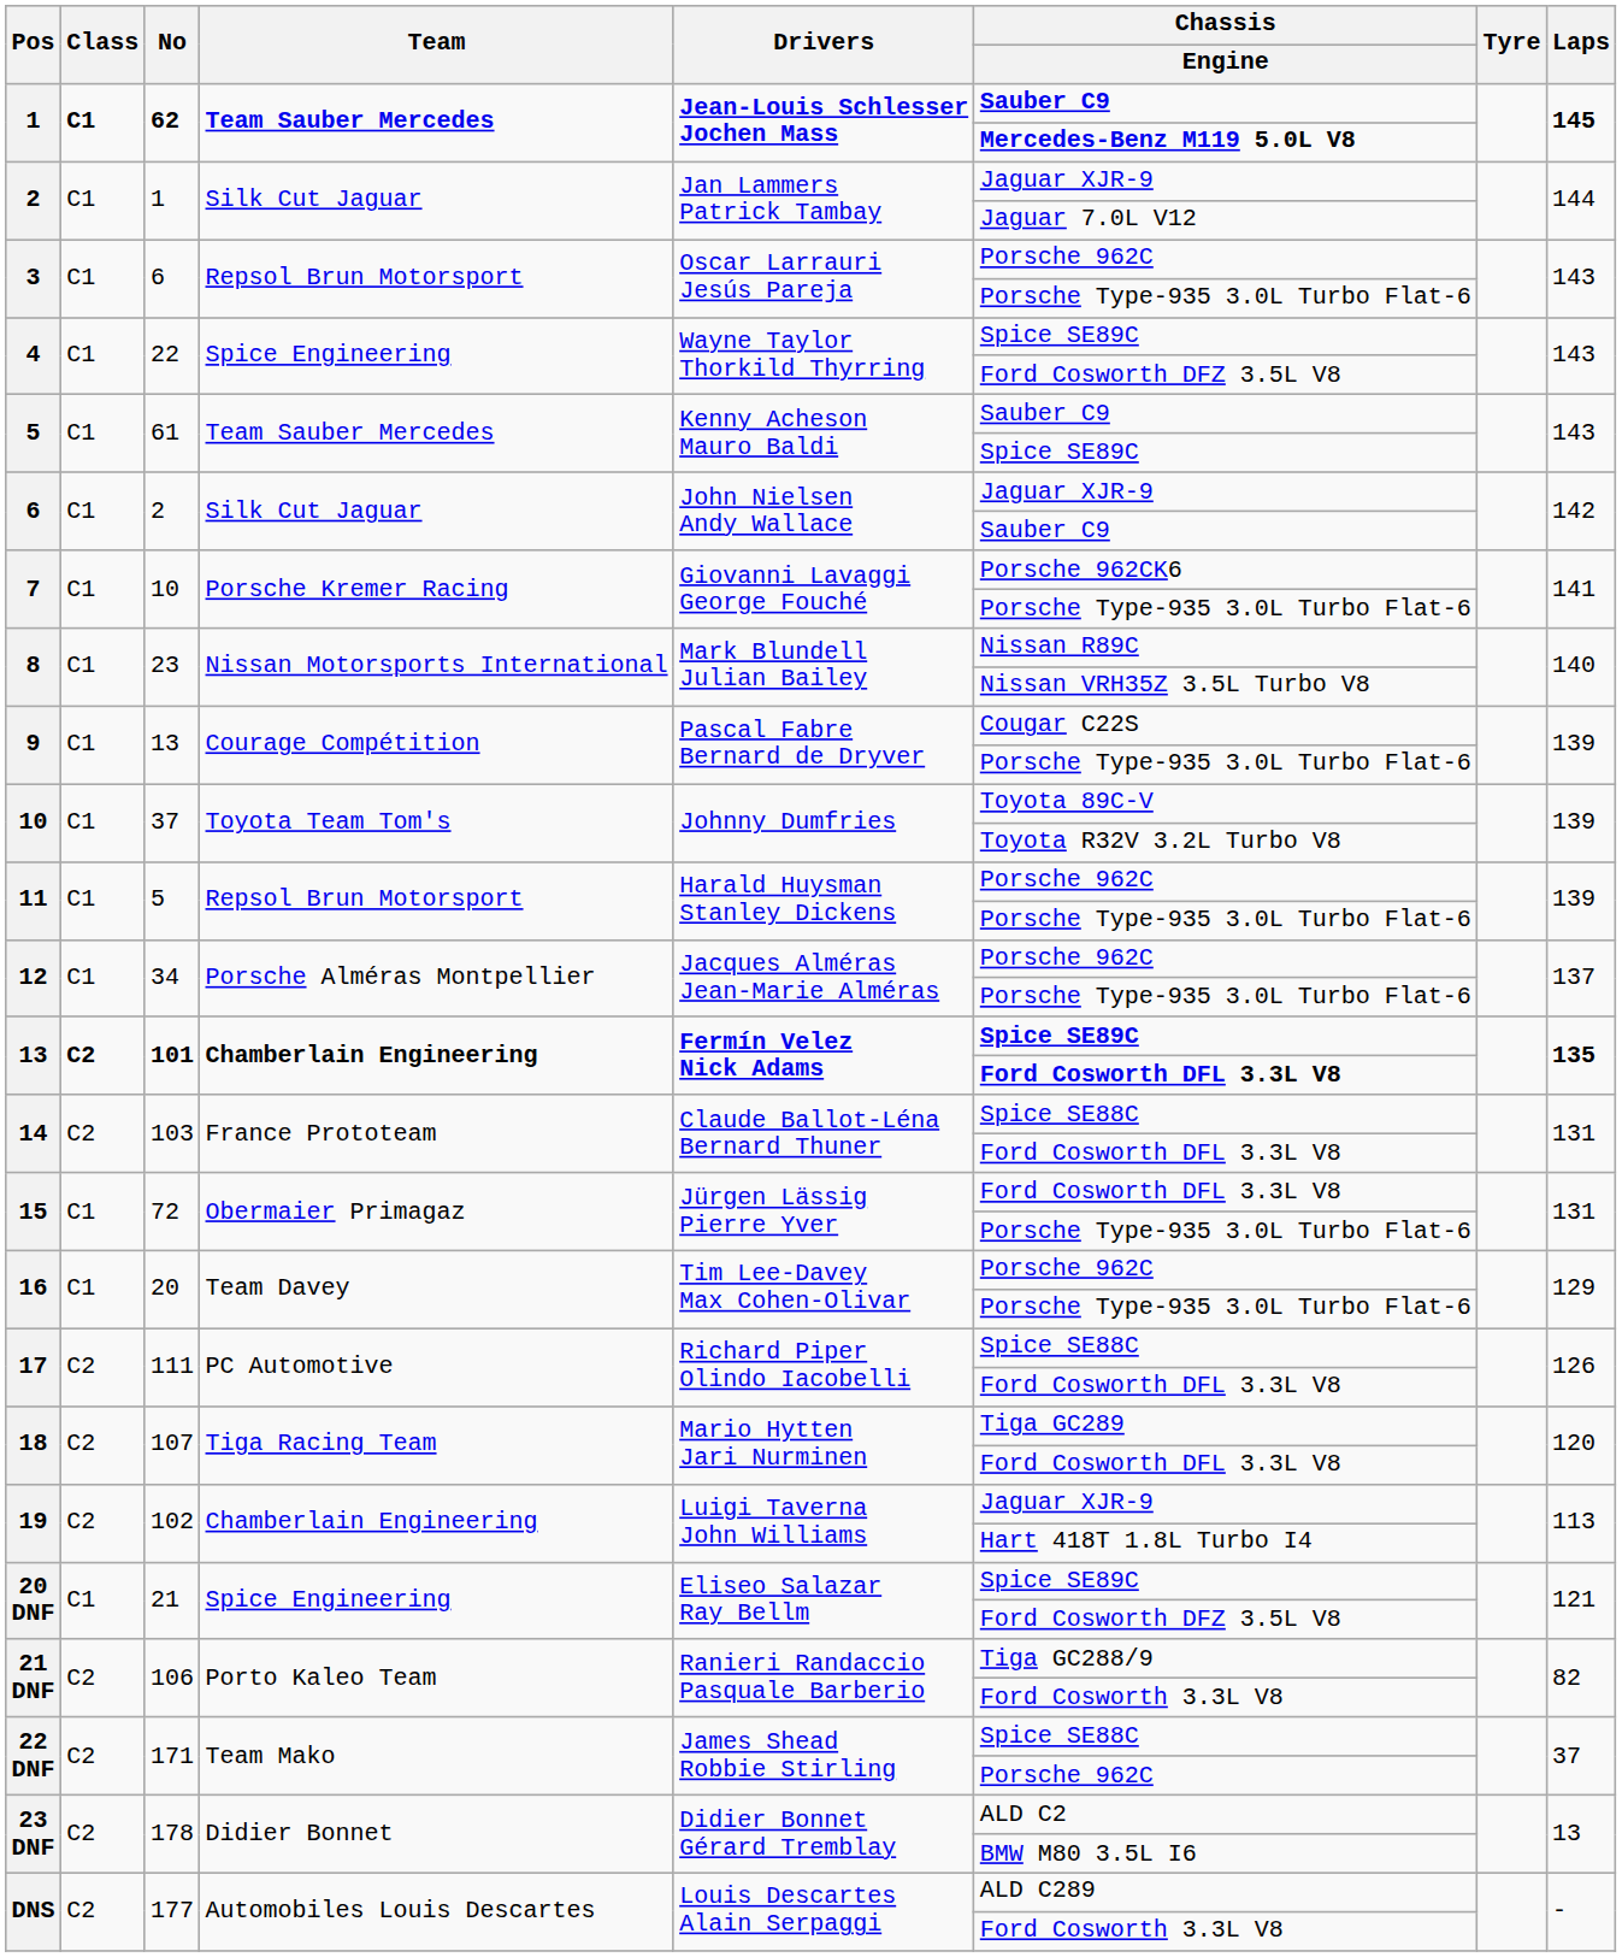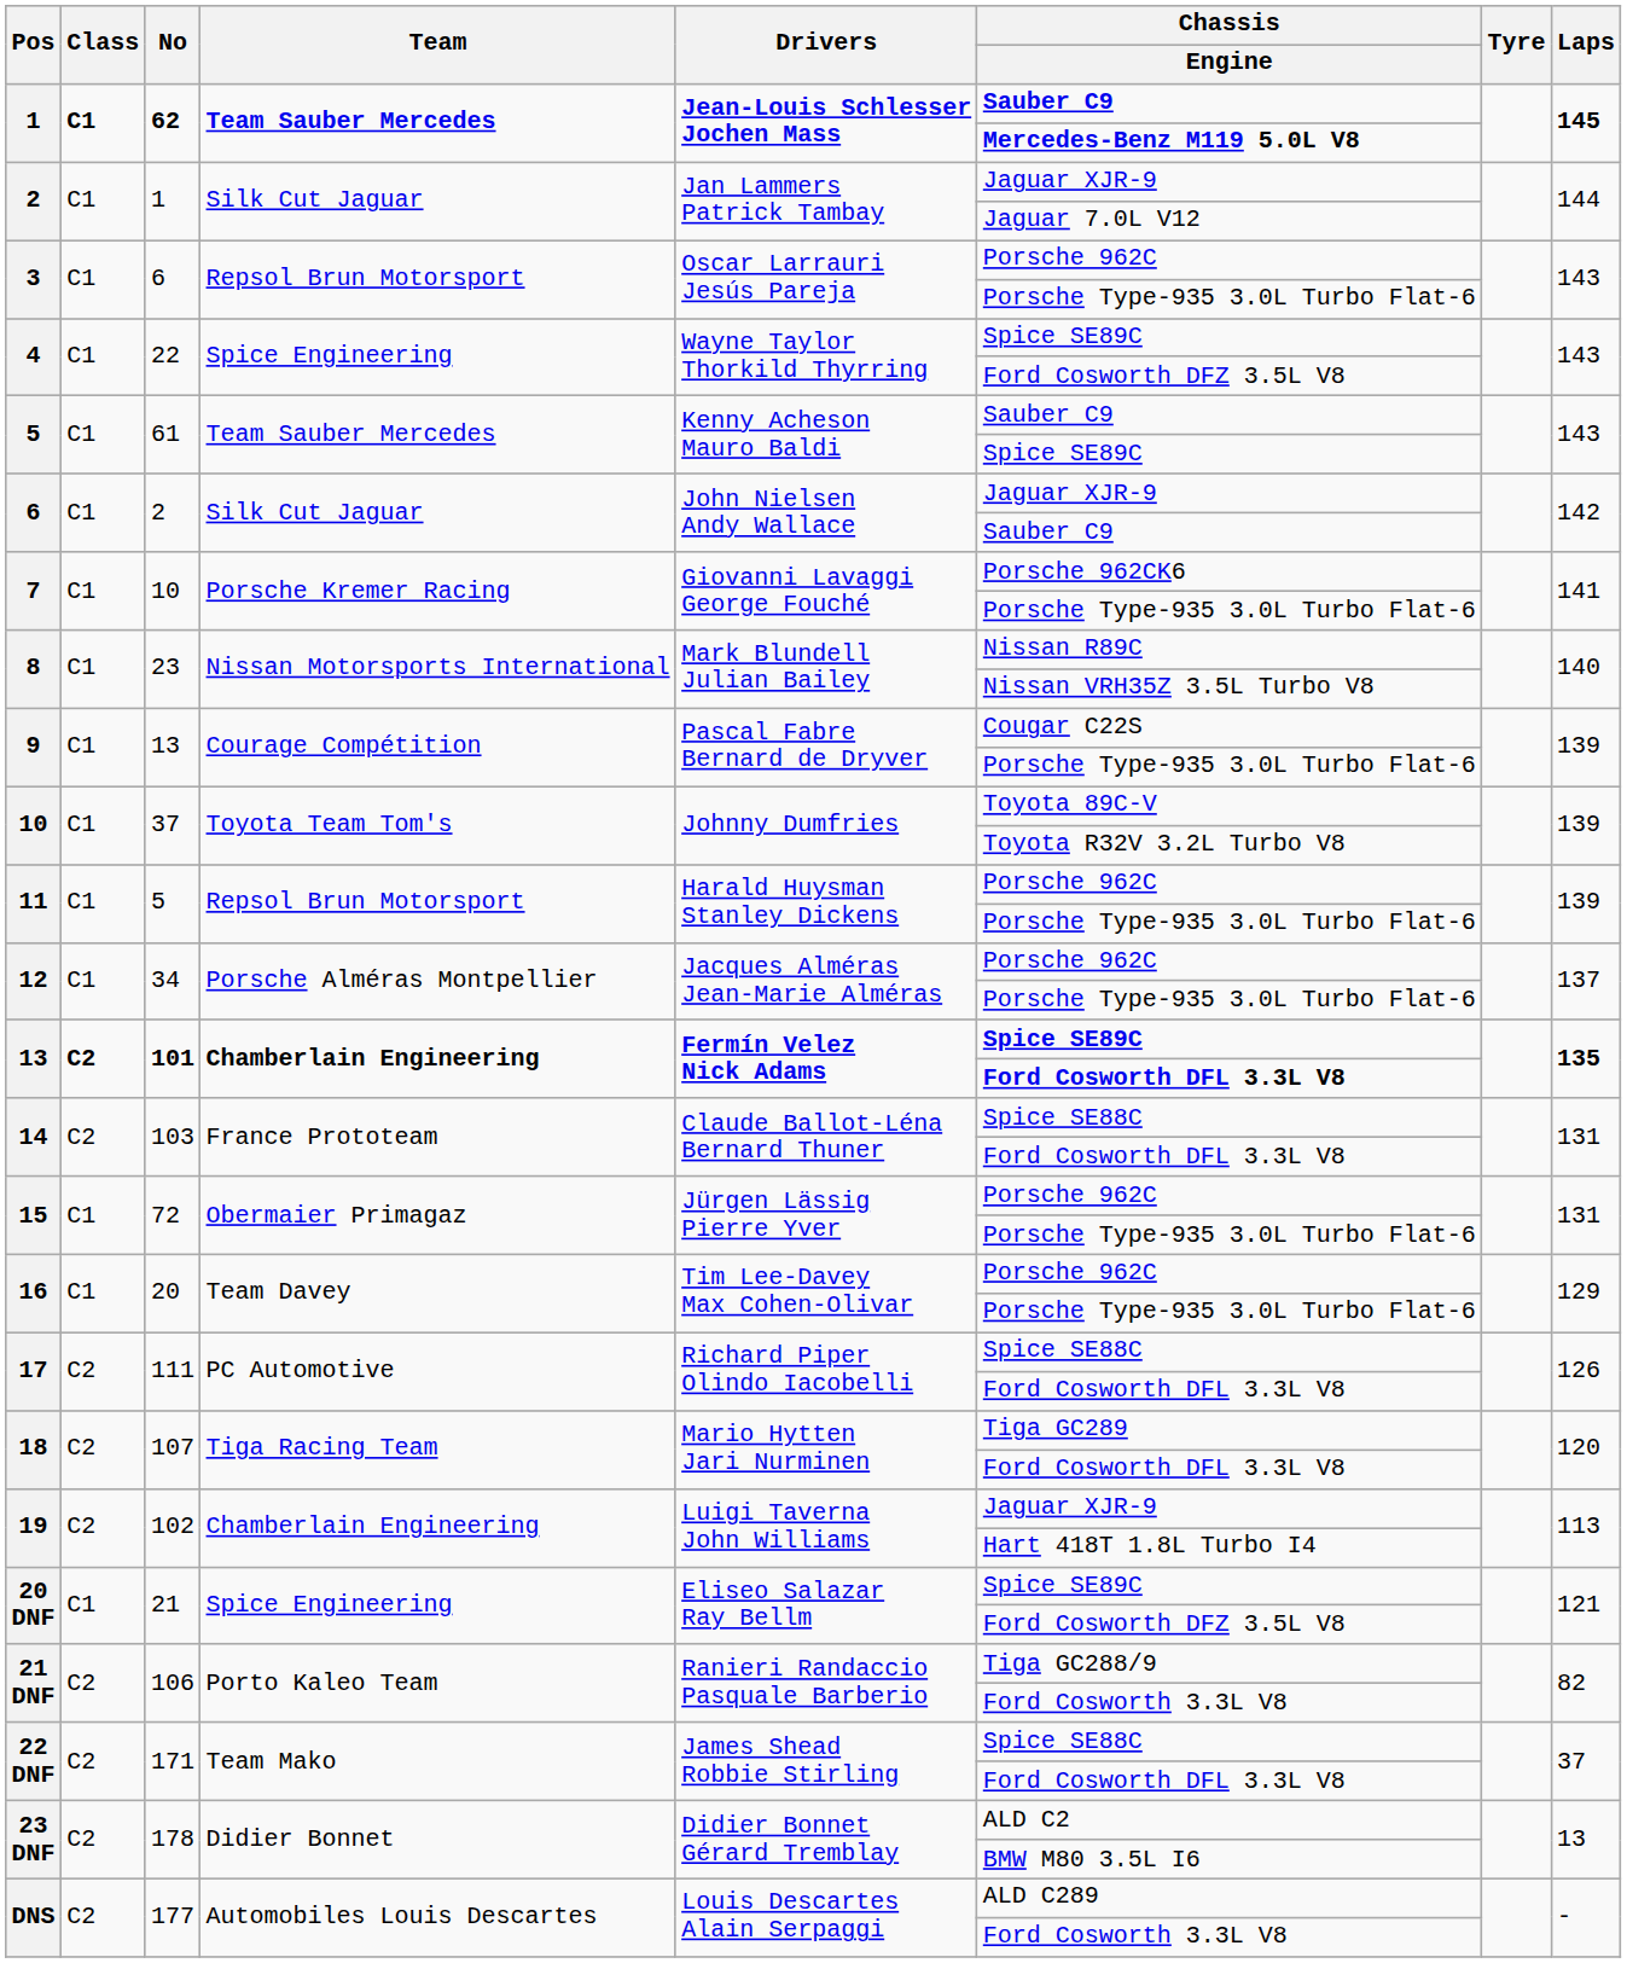row 31 | Chassis / Engine: Ford Cosworth DFL 3.3L V8 -> Porsche 962C
row 46 | Chassis / Engine: Porsche 962C -> Ford Cosworth DFL 3.3L V8
